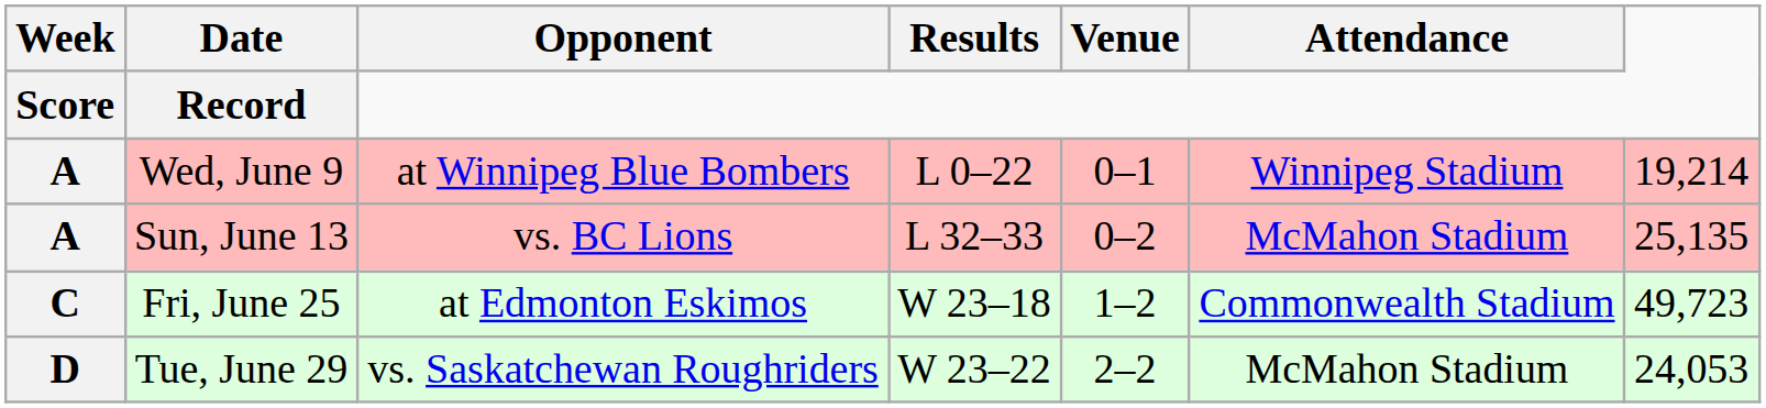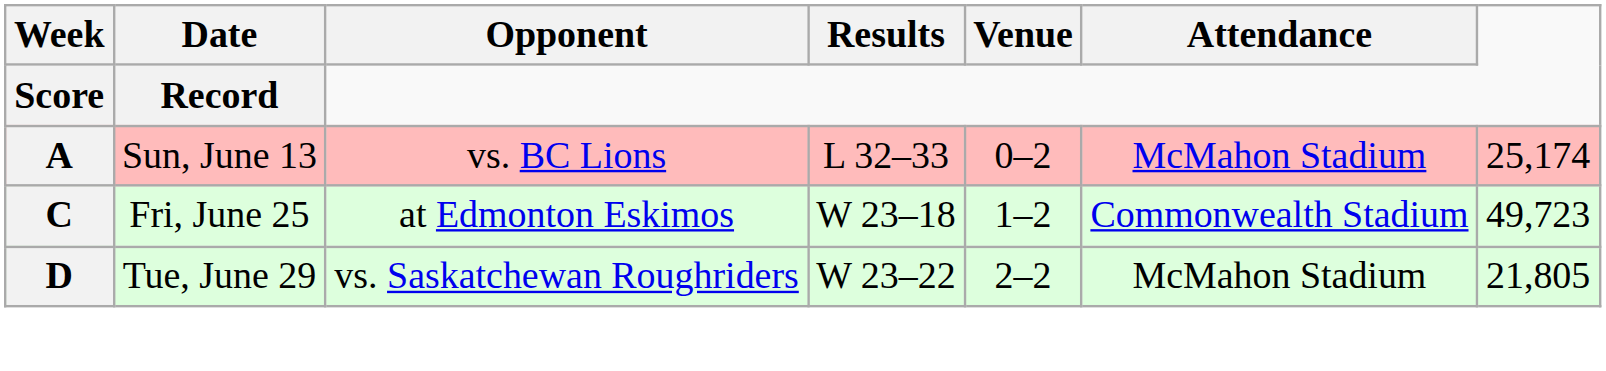- row: A | Wed, June 9 | at Winnipeg Blue Bombers | L 0–22 | 0–1 | Winnipeg Stadium | 19,214
Sun, June 13 | column 7: 25,135 -> 25,174
Tue, June 29 | column 7: 24,053 -> 21,805
